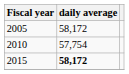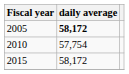2005 | daily average: normal -> bold
2015 | daily average: bold -> normal
